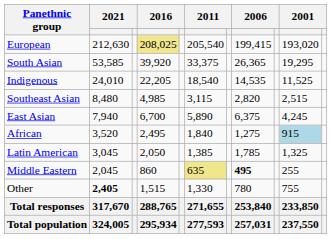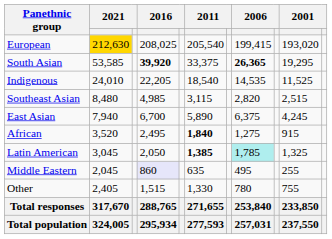European | column 2: no background -> gold background
European | column 4: khaki background -> no background
South Asian | column 4: normal -> bold
South Asian | column 8: normal -> bold
African | column 6: normal -> bold
African | column 10: lightblue background -> no background
Latin American | column 6: normal -> bold
Latin American | column 8: no background -> paleturquoise background
Middle Eastern | column 4: no background -> lavender background
Middle Eastern | column 6: khaki background -> no background
Middle Eastern | column 8: bold -> normal
Other | column 2: bold -> normal
